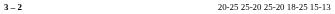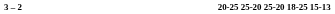row 1 | column 2: normal -> bold
